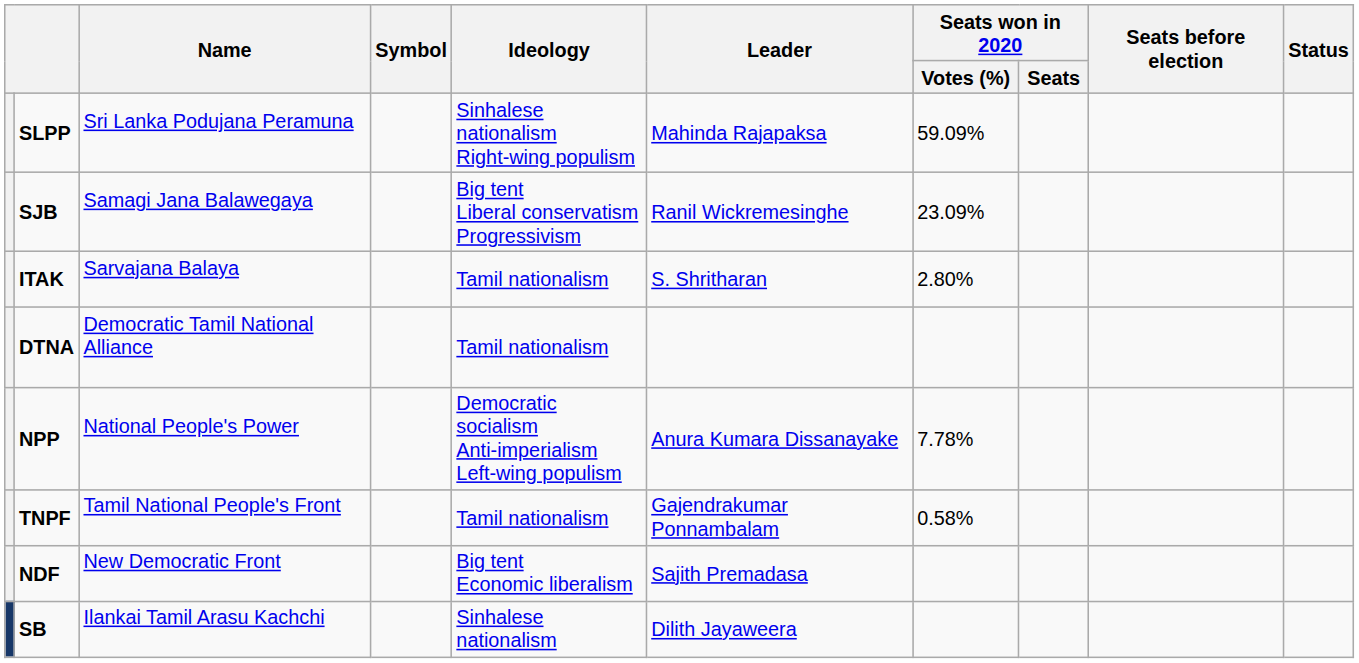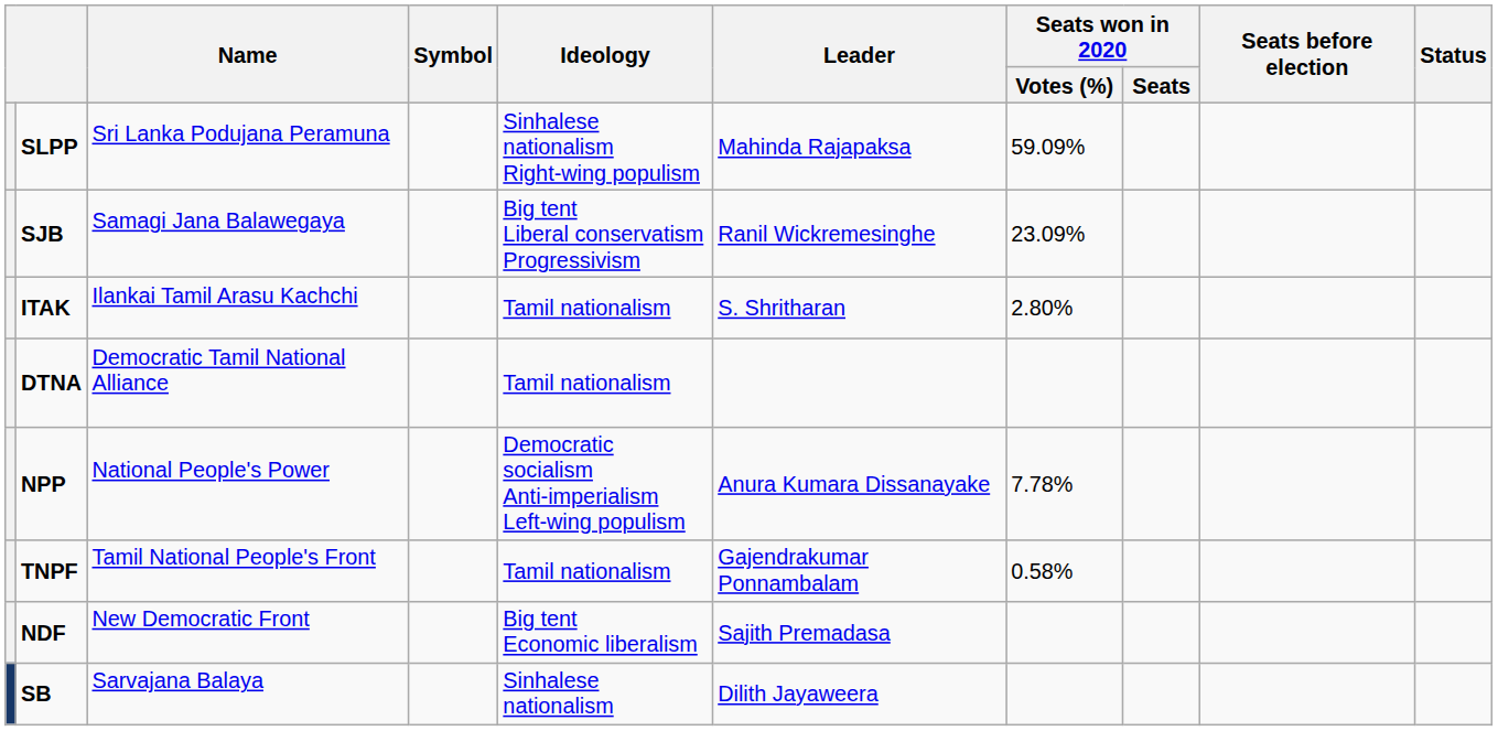ITAK | Name: Sarvajana Balaya -> Ilankai Tamil Arasu Kachchi
SB | Name: Ilankai Tamil Arasu Kachchi -> Sarvajana Balaya
